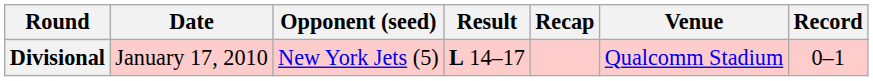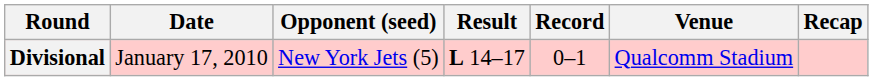columns swapped: Record <-> Recap
